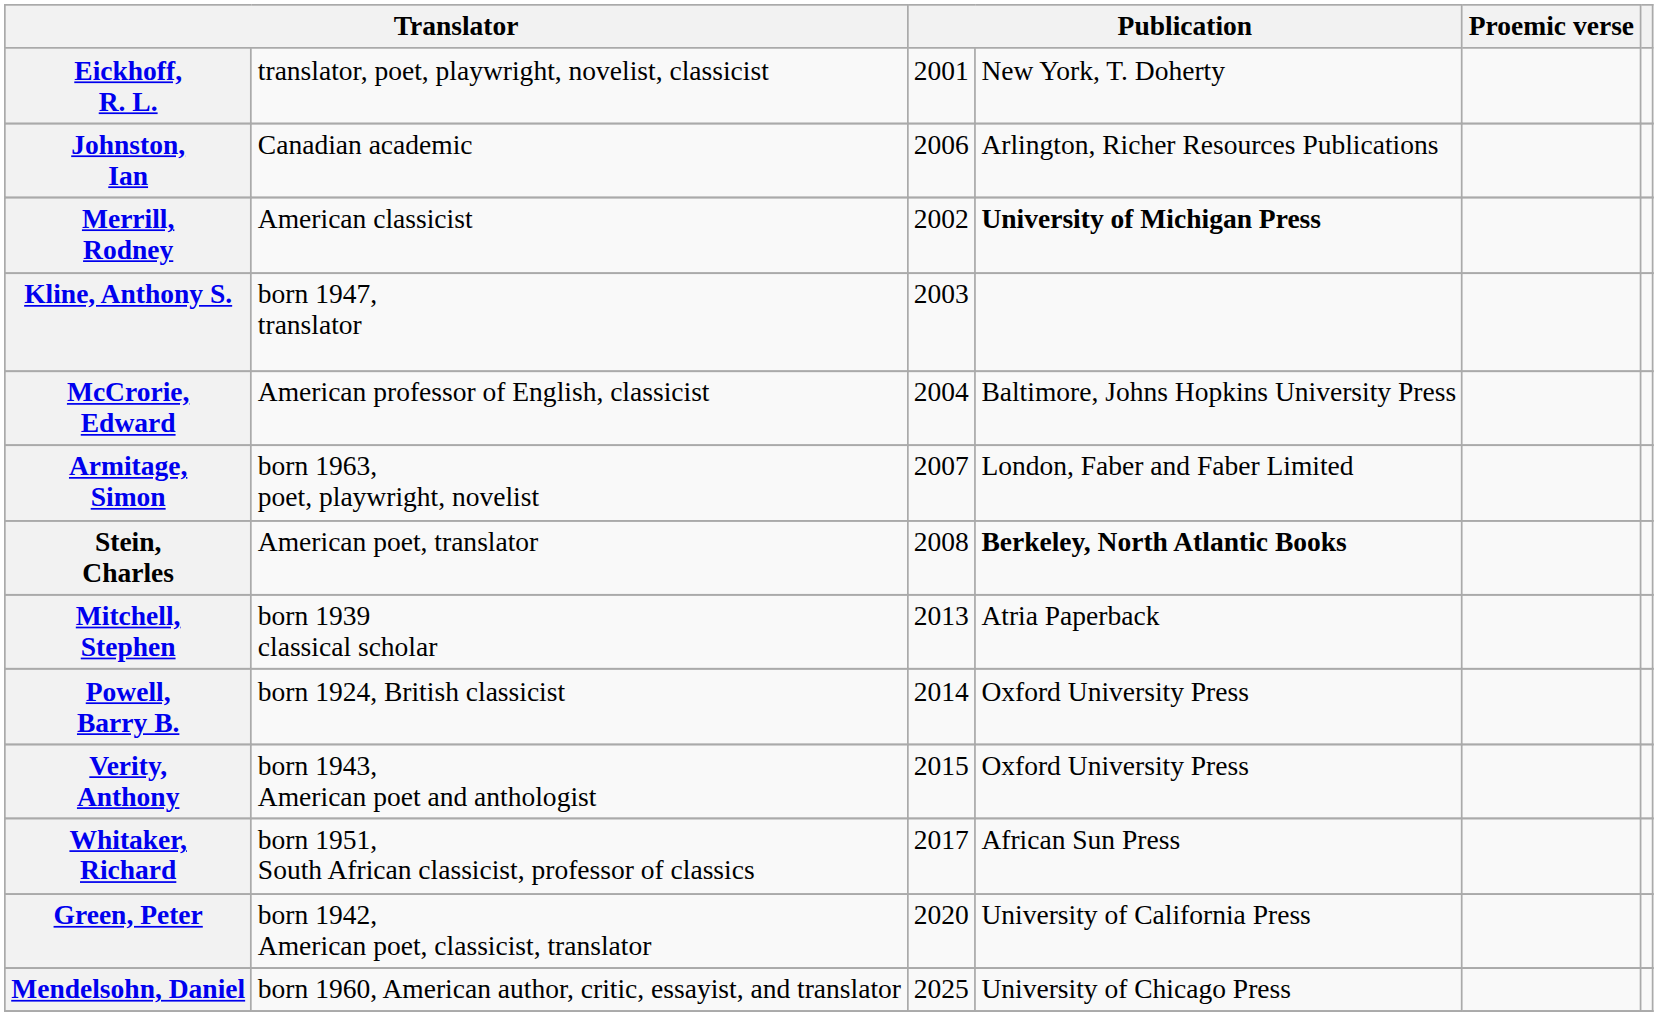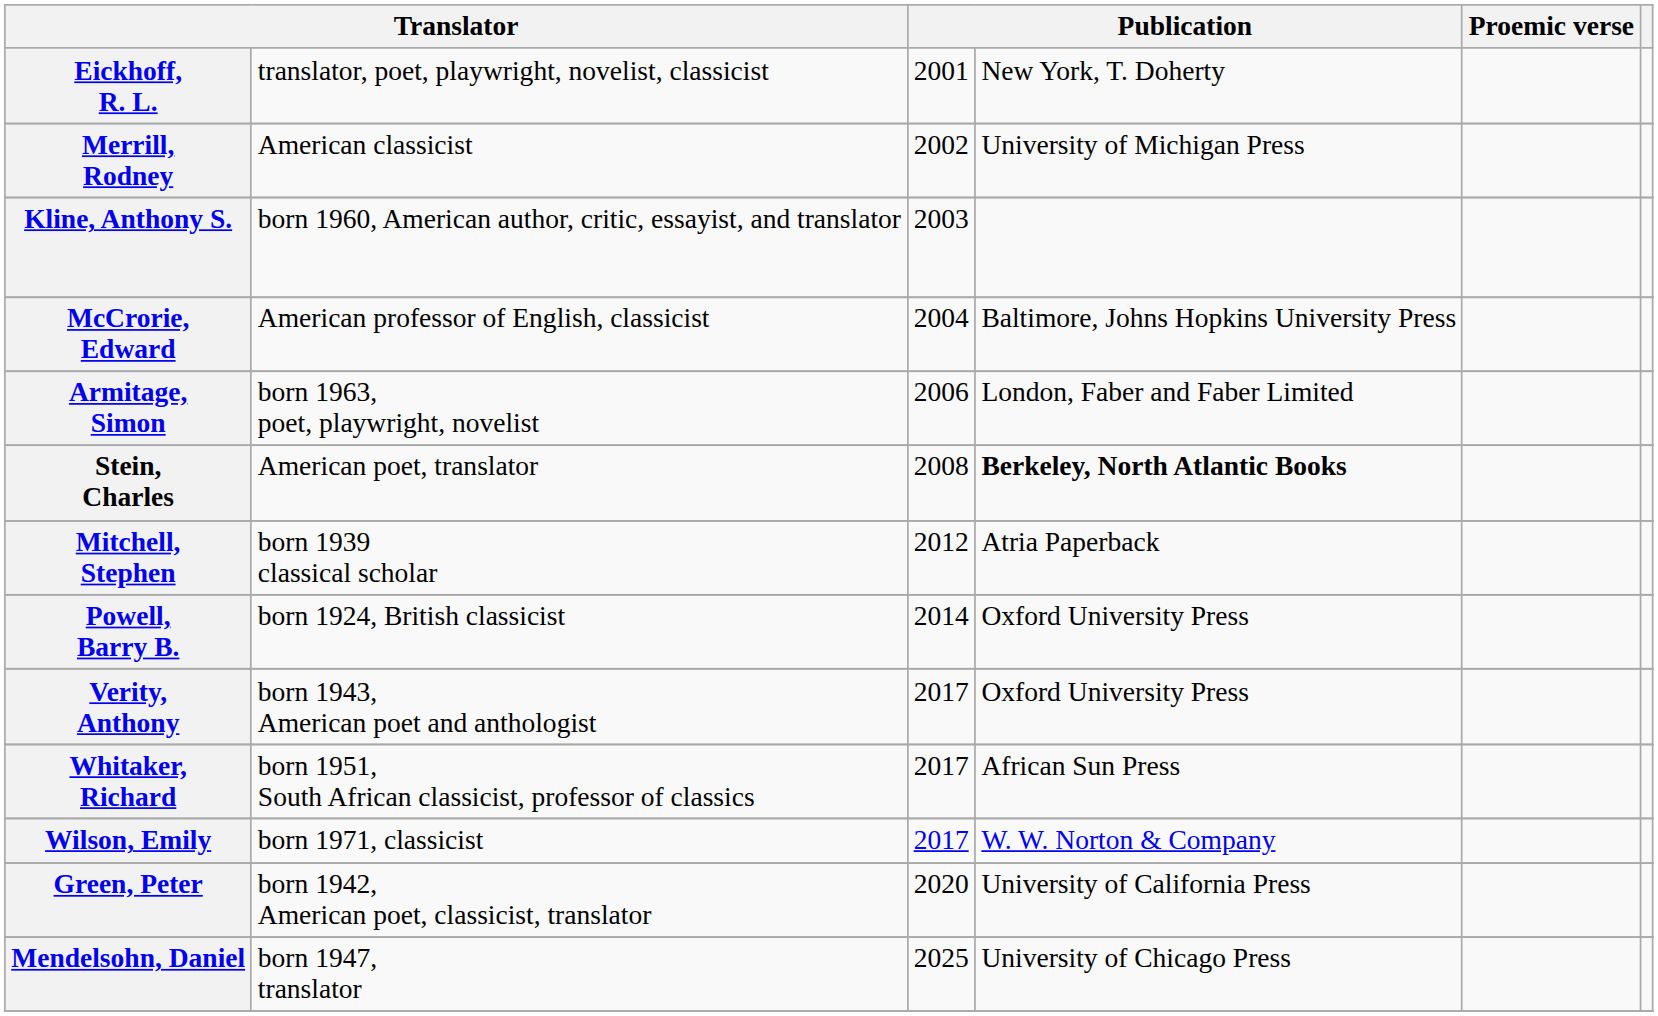- row: Johnston, Ian | Canadian academic | 2006 | Arlington, Richer Resources Publications
Merrill, Rodney | column 4: bold -> normal
Kline, Anthony S. | column 2: born 1947, translator -> born 1960, American author, critic, essayist, and translator
Armitage, Simon | column 3: 2007 -> 2006
Mitchell, Stephen | column 3: 2013 -> 2012
Verity, Anthony | column 3: 2015 -> 2017
+ row: Wilson, Emily | born 1971, classicist | 2017 | W. W. Norton & Company
Mendelsohn, Daniel | column 2: born 1960, American author, critic, essayist, and translator -> born 1947, translator
